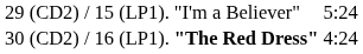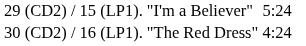30 (CD2) / 16 (LP1). | column 2: bold -> normal
